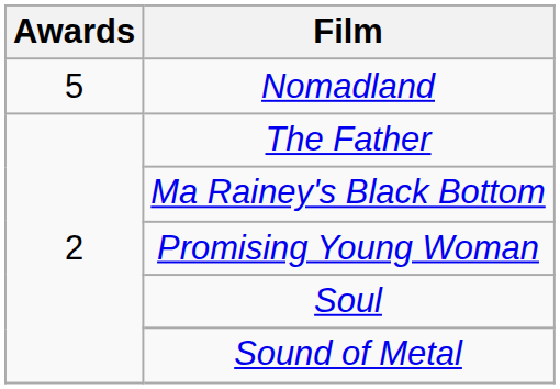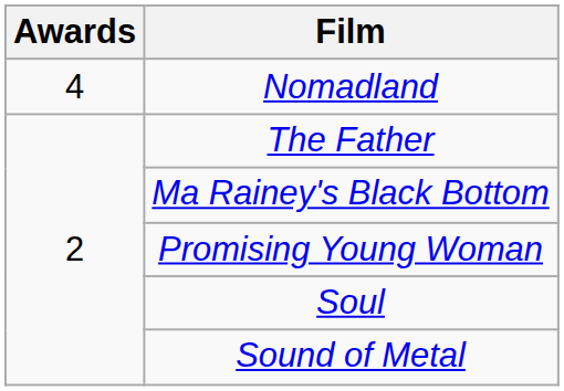Nomadland | Awards: 5 -> 4
